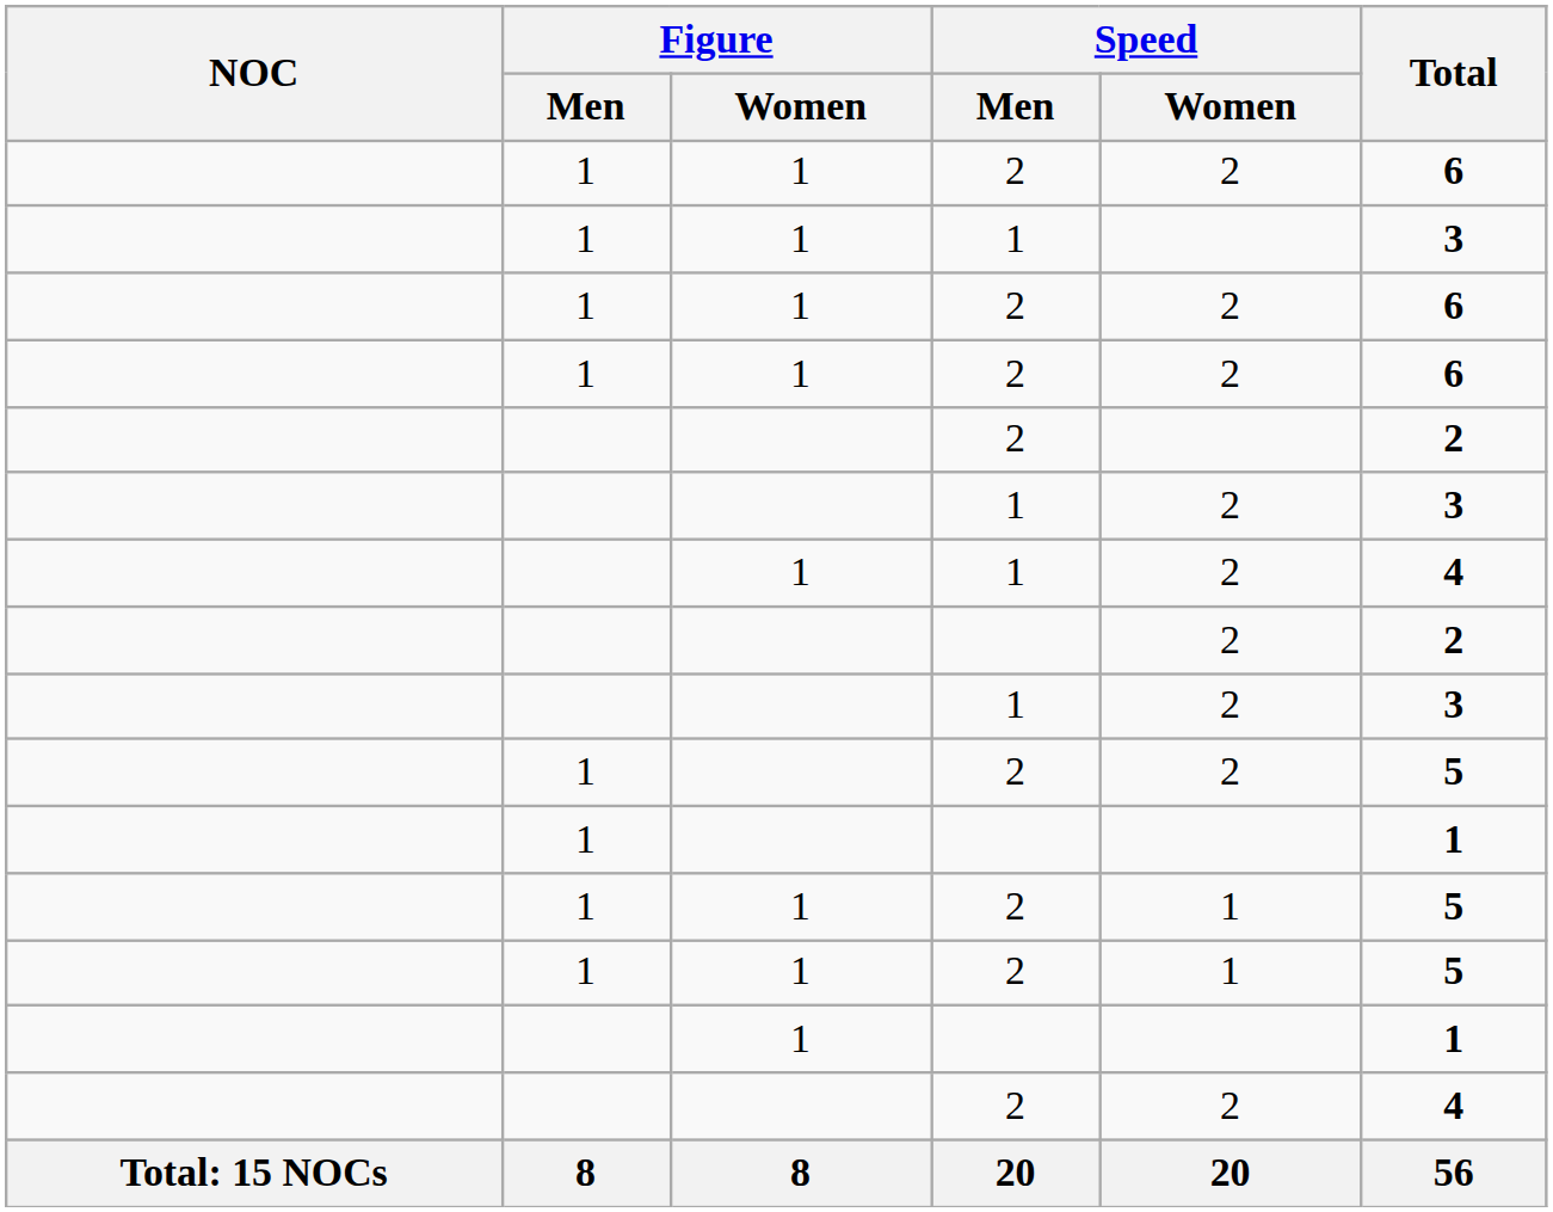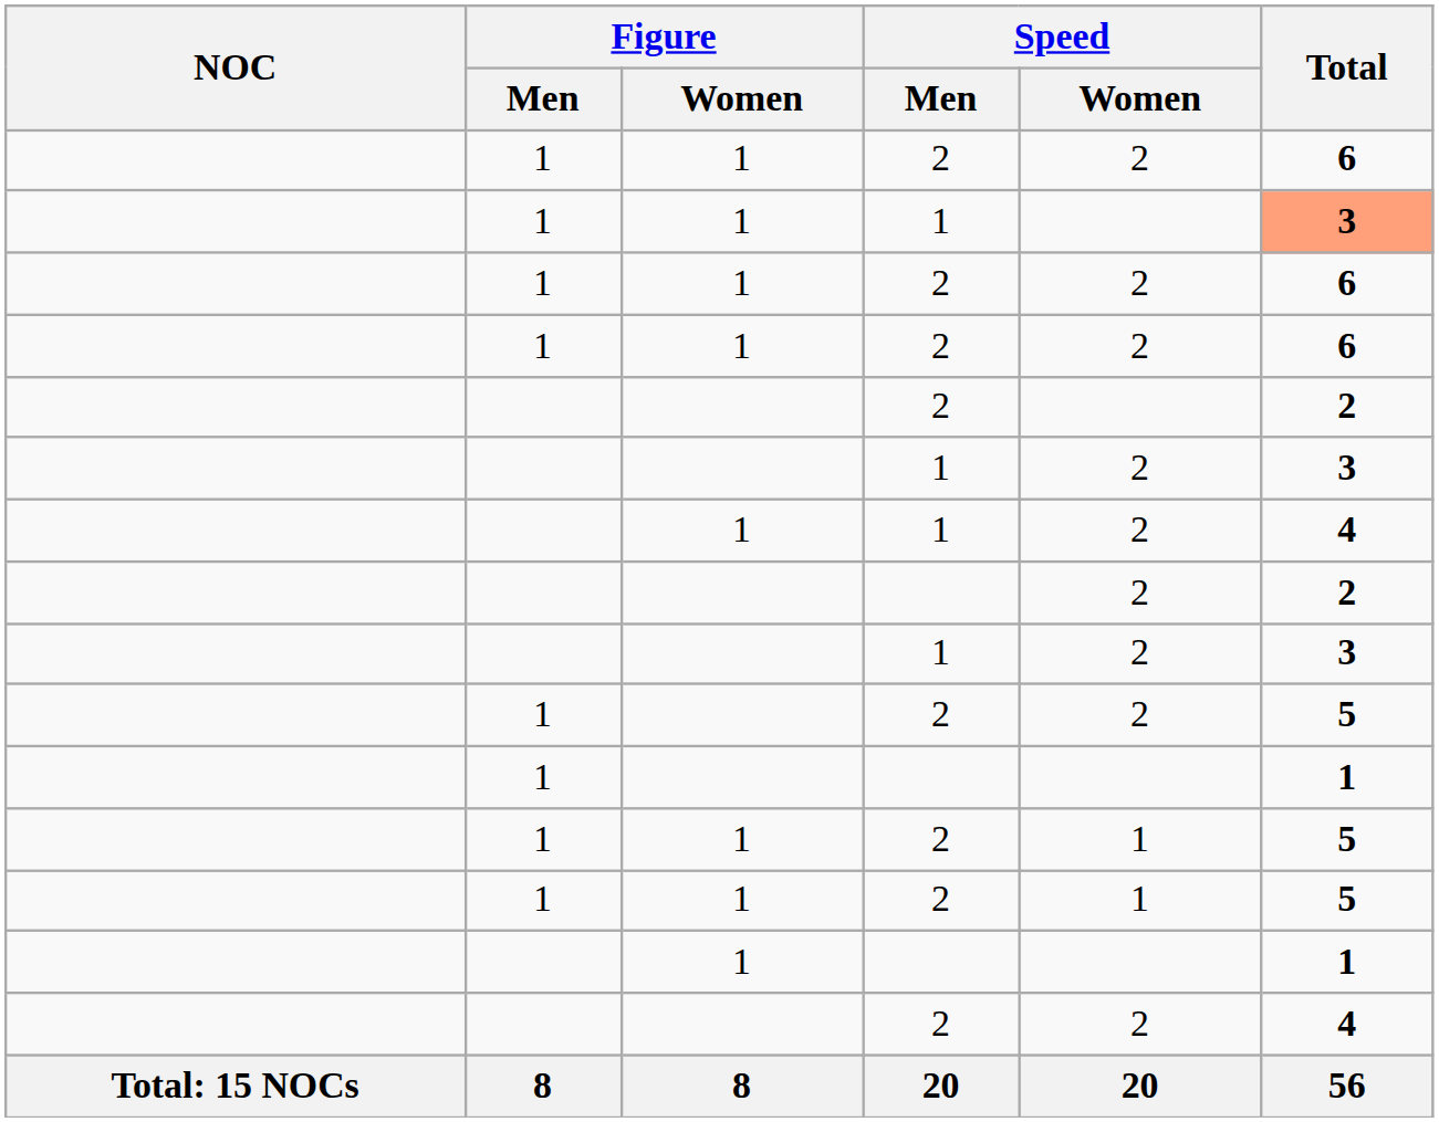row 4 | Total: no background -> lightsalmon background
